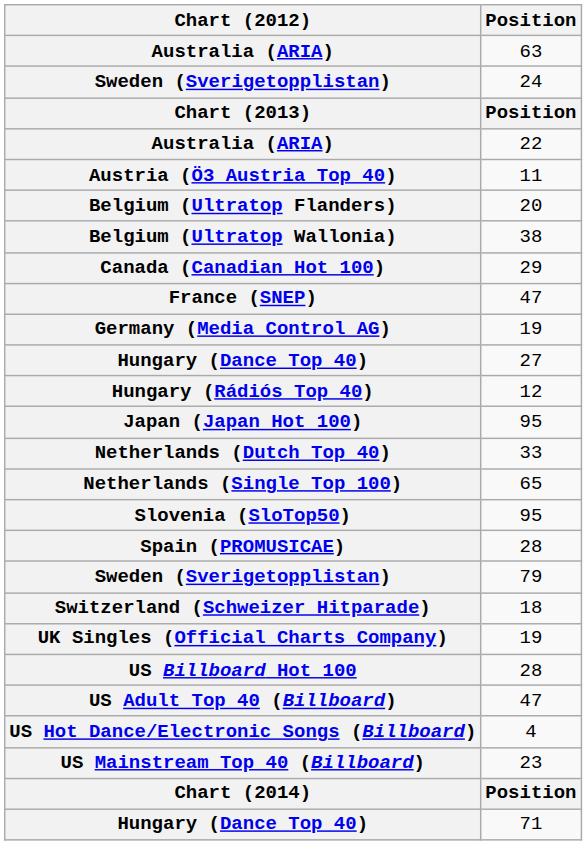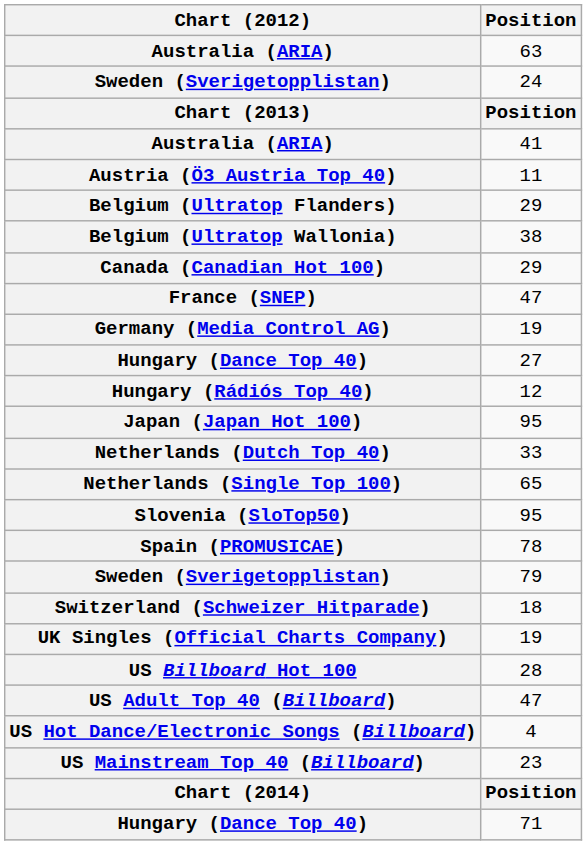row 5 | Position: 22 -> 41
row 7 | Position: 20 -> 29
row 18 | Position: 28 -> 78
